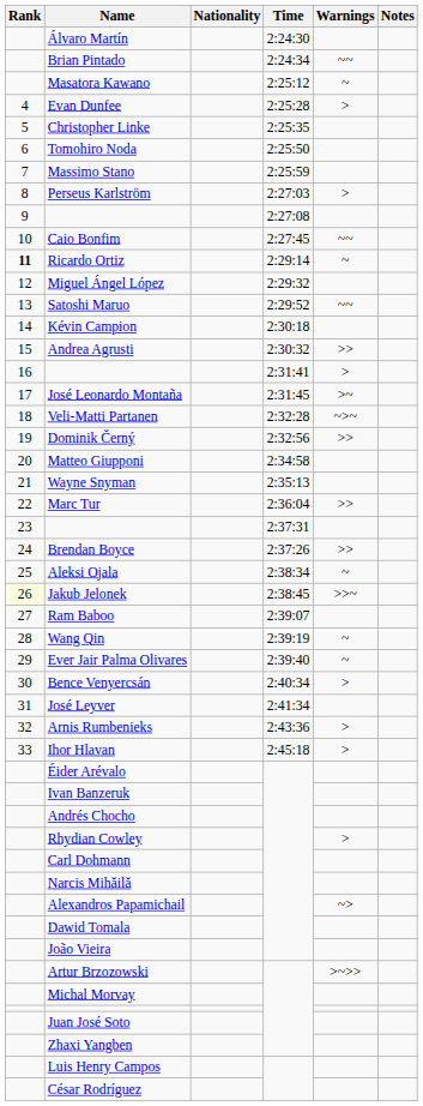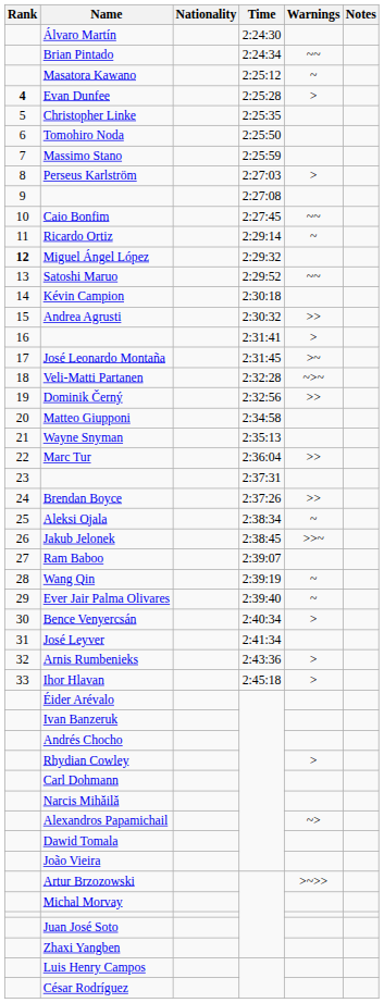Evan Dunfee | Rank: normal -> bold
Ricardo Ortiz | Rank: bold -> normal
Miguel Ángel López | Rank: normal -> bold
Jakub Jelonek | Rank: lightyellow background -> no background
